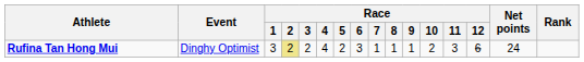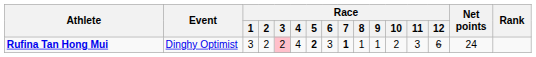Rufina Tan Hong Mui | Race / 2: khaki background -> no background
Rufina Tan Hong Mui | Race / 3: no background -> pink background
Rufina Tan Hong Mui | Race / 5: normal -> bold
Rufina Tan Hong Mui | Race / 7: normal -> bold
